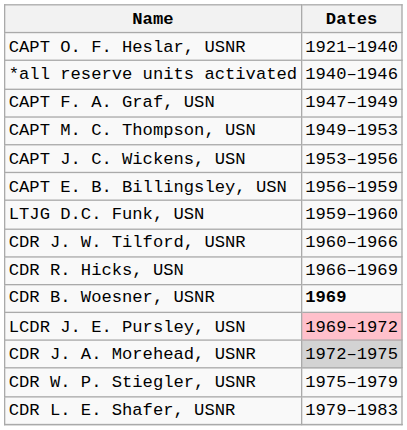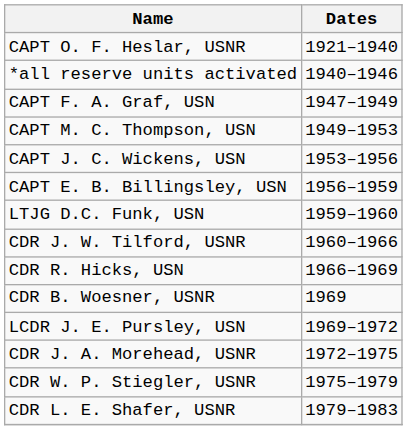CDR B. Woesner, USNR | Dates: bold -> normal
LCDR J. E. Pursley, USN | Dates: pink background -> no background
CDR J. A. Morehead, USNR | Dates: lightgrey background -> no background
